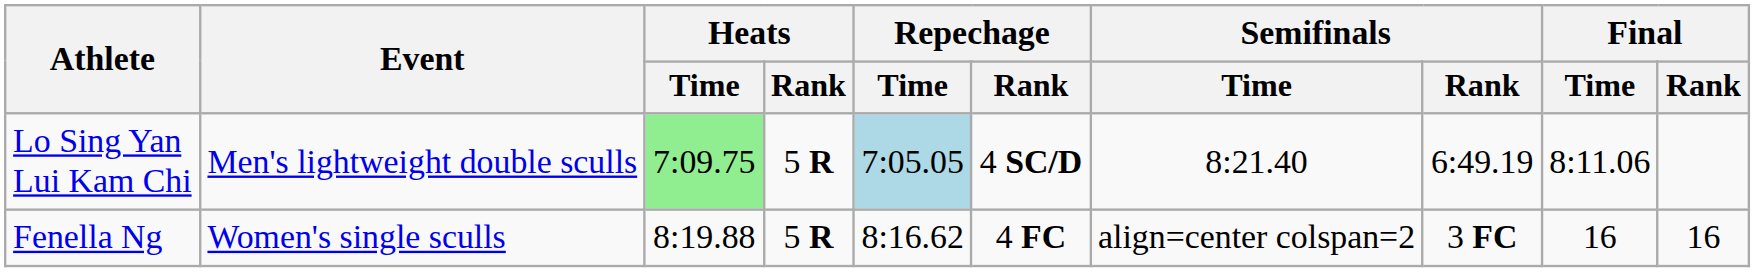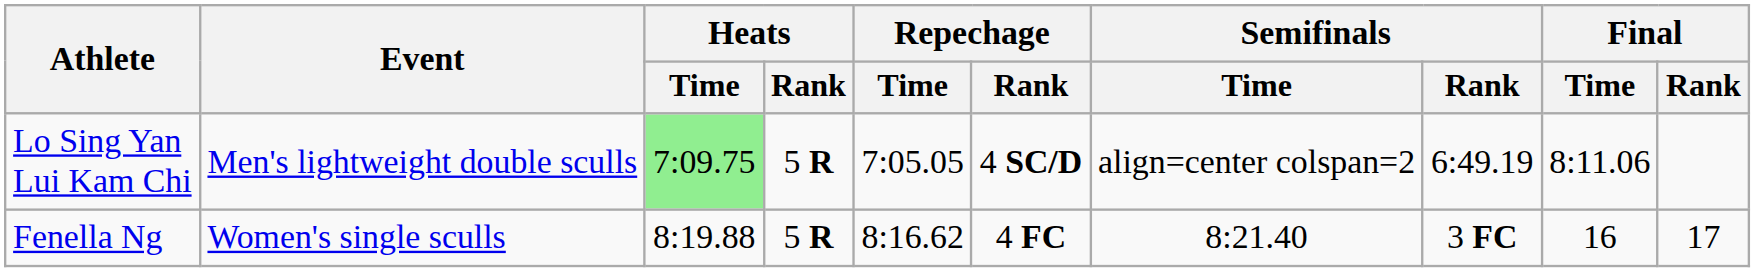Lo Sing Yan Lui Kam Chi | Repechage / Time: lightblue background -> no background
Lo Sing Yan Lui Kam Chi | Semifinals / Time: 8:21.40 -> align=center colspan=2
Fenella Ng | Semifinals / Time: align=center colspan=2 -> 8:21.40
Fenella Ng | Final / Rank: 16 -> 17
